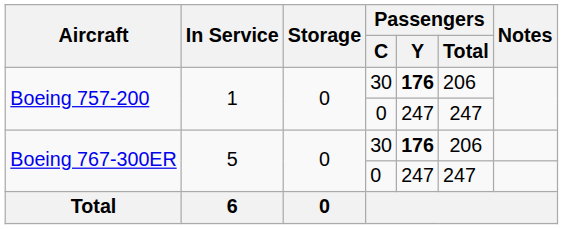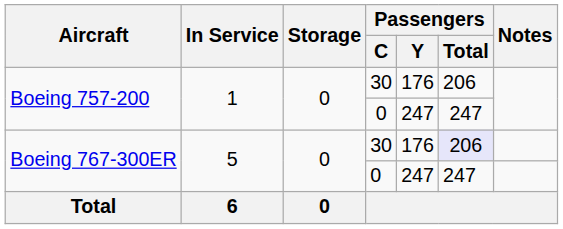Boeing 757-200 / 30 | Passengers / Y: bold -> normal
Boeing 767-300ER / 30 | Passengers / Y: bold -> normal
Boeing 767-300ER / 30 | Passengers / Total: no background -> lavender background
